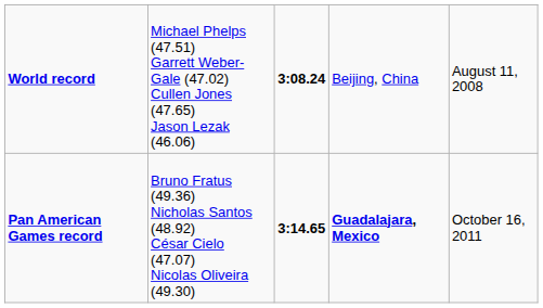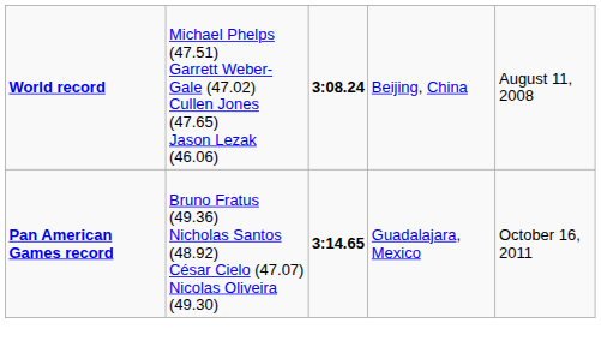Pan American Games record | column 4: bold -> normal
